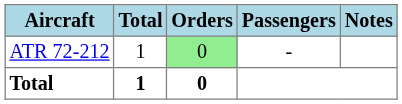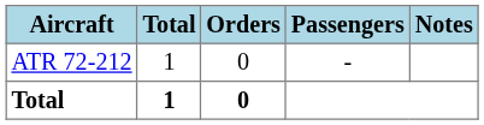ATR 72-212 | Orders: lightgreen background -> no background
